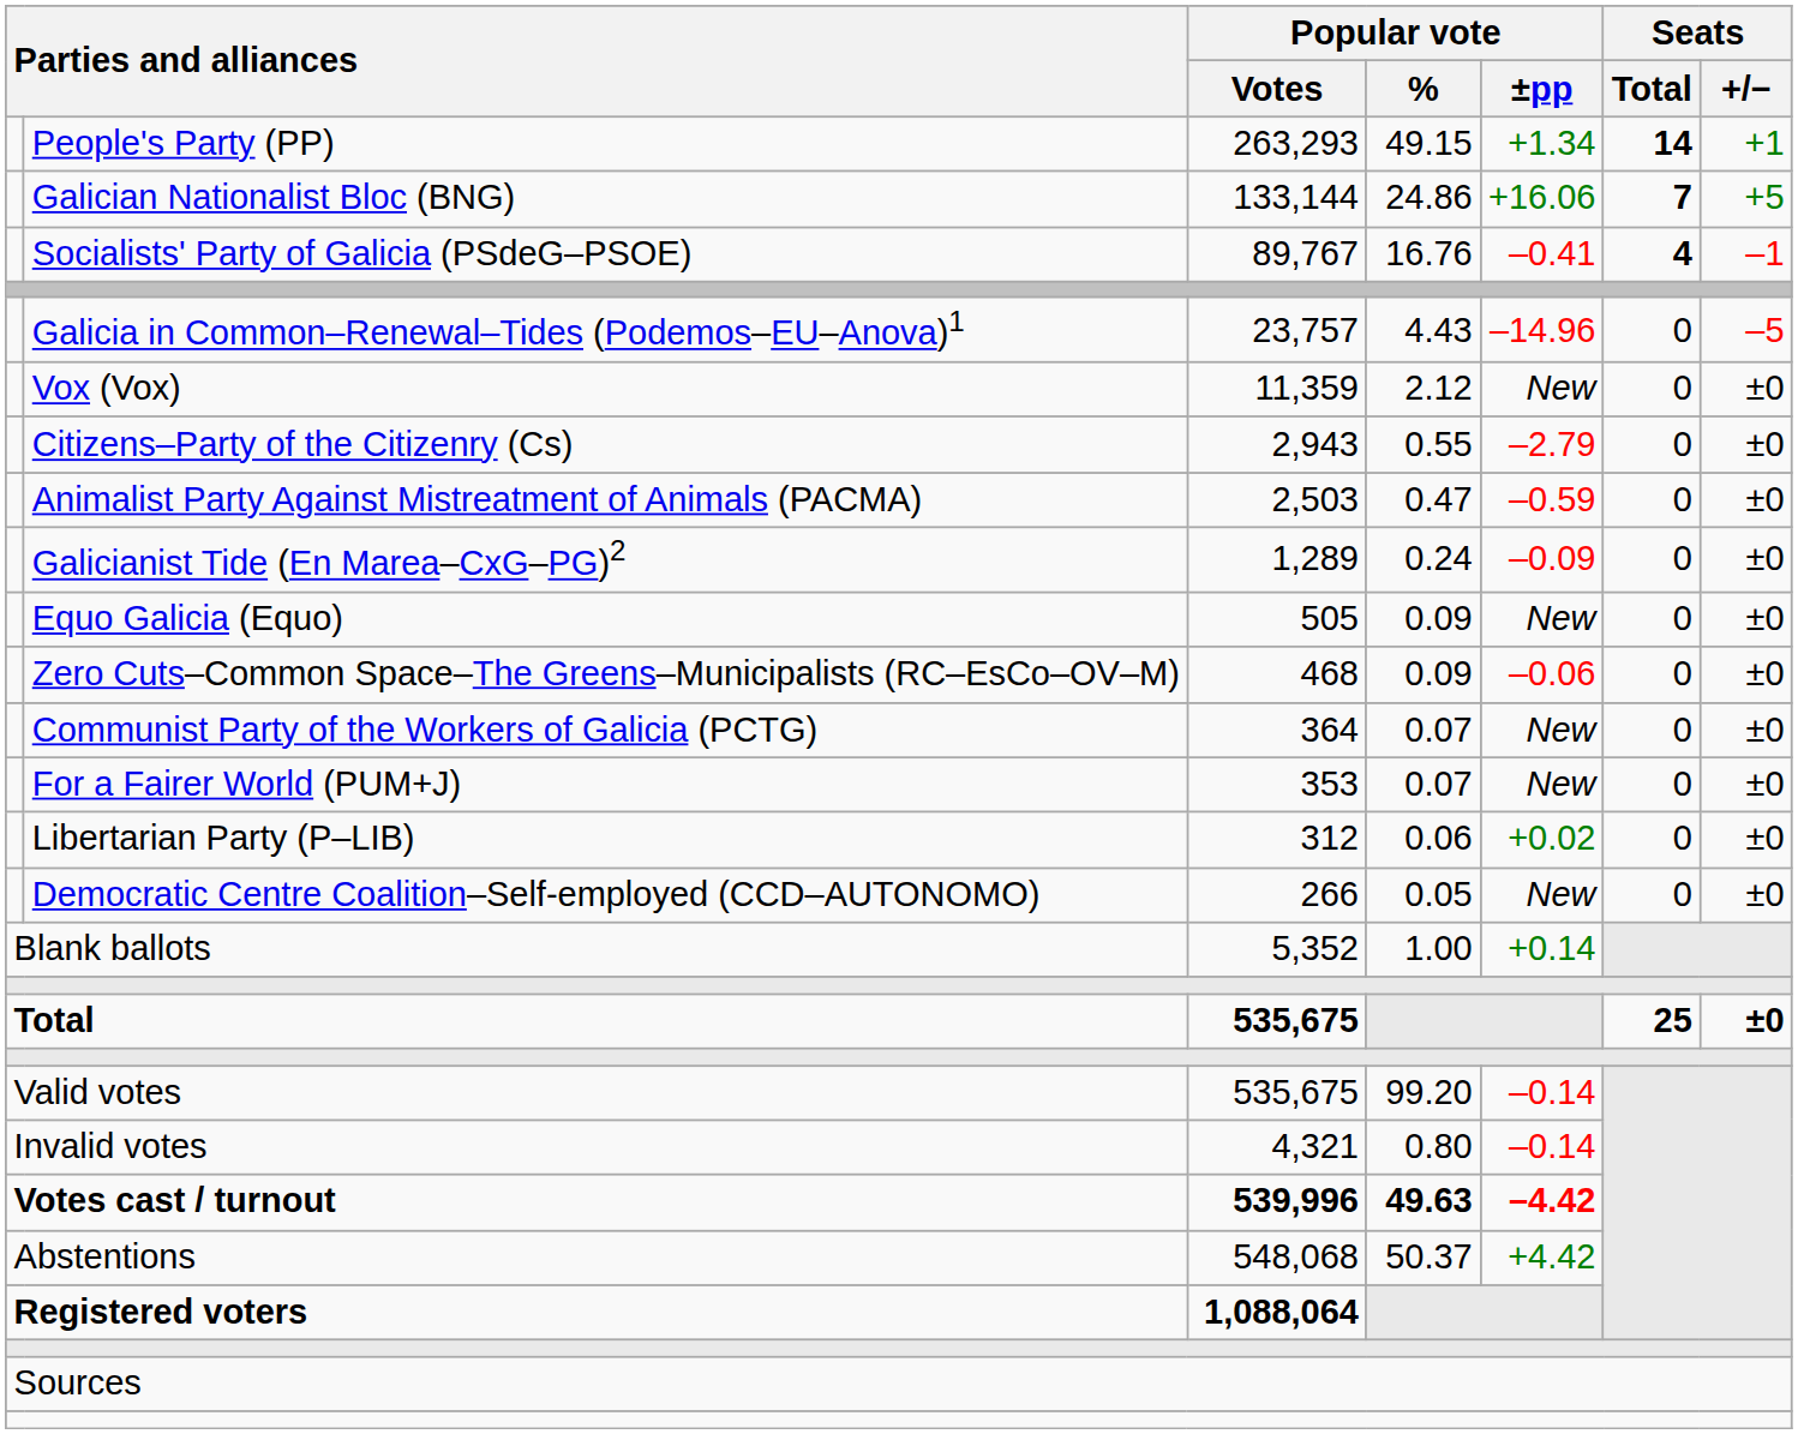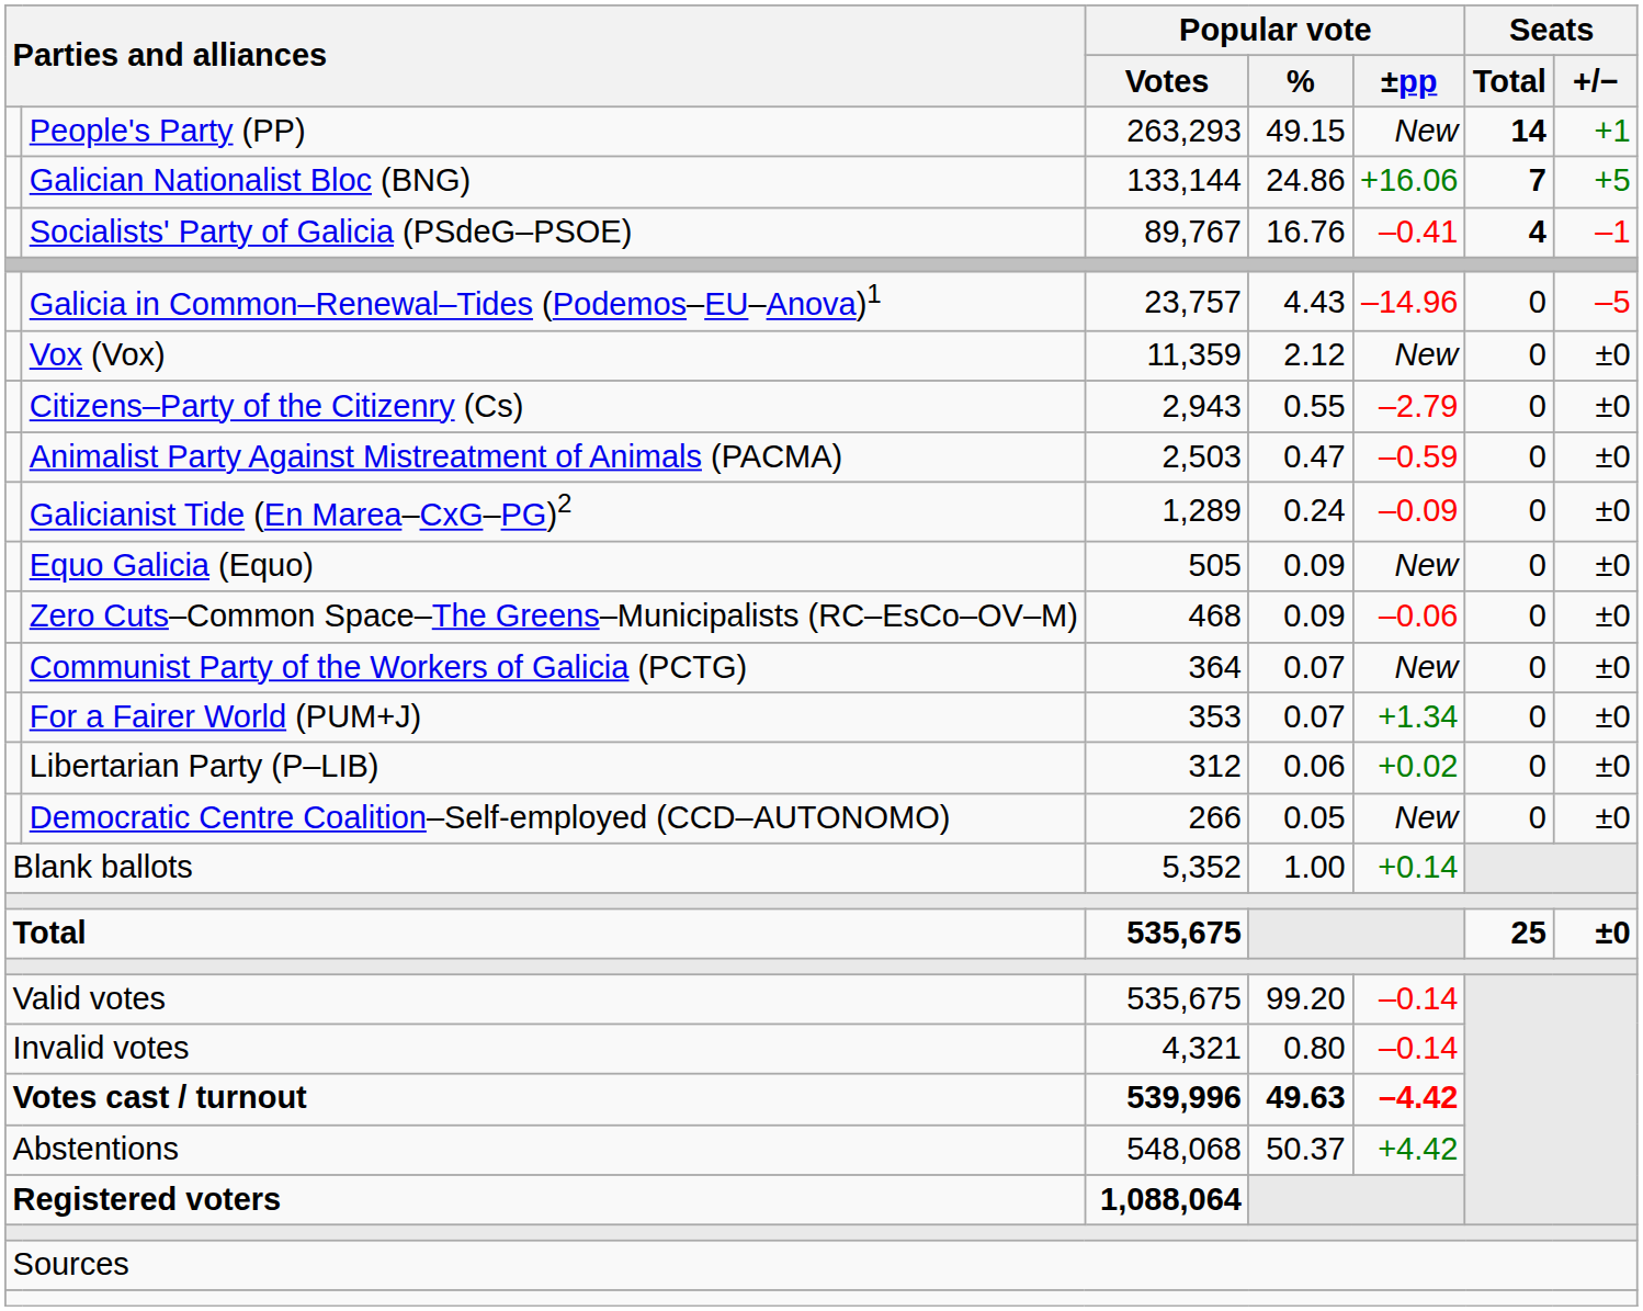People's Party (PP) | Popular vote / ±pp: +1.34 -> New
For a Fairer World (PUM+J) | Popular vote / ±pp: New -> +1.34
